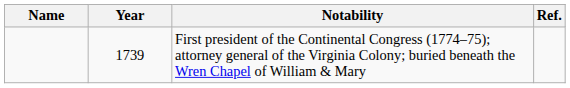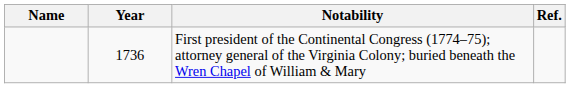row 2 | Year: 1739 -> 1736
